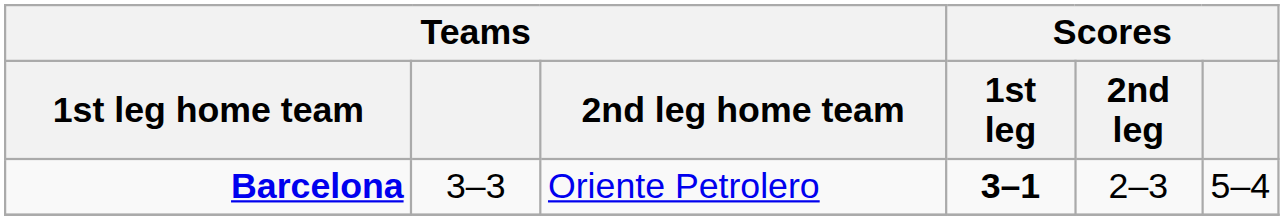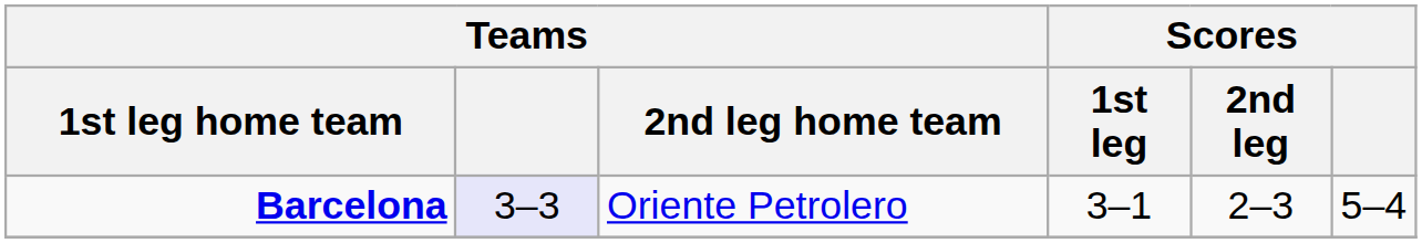Barcelona | Teams: no background -> lavender background
Barcelona | Scores / 1st leg: bold -> normal
